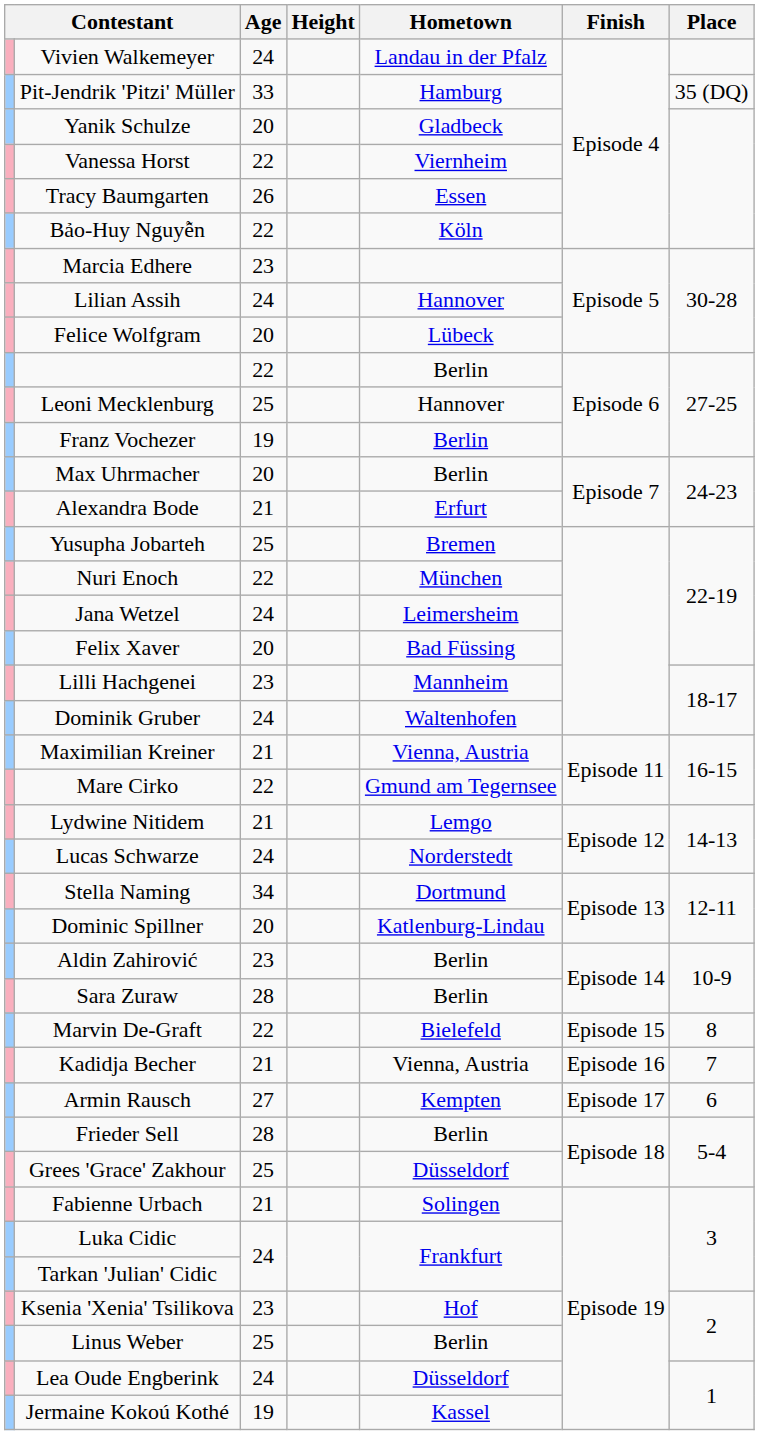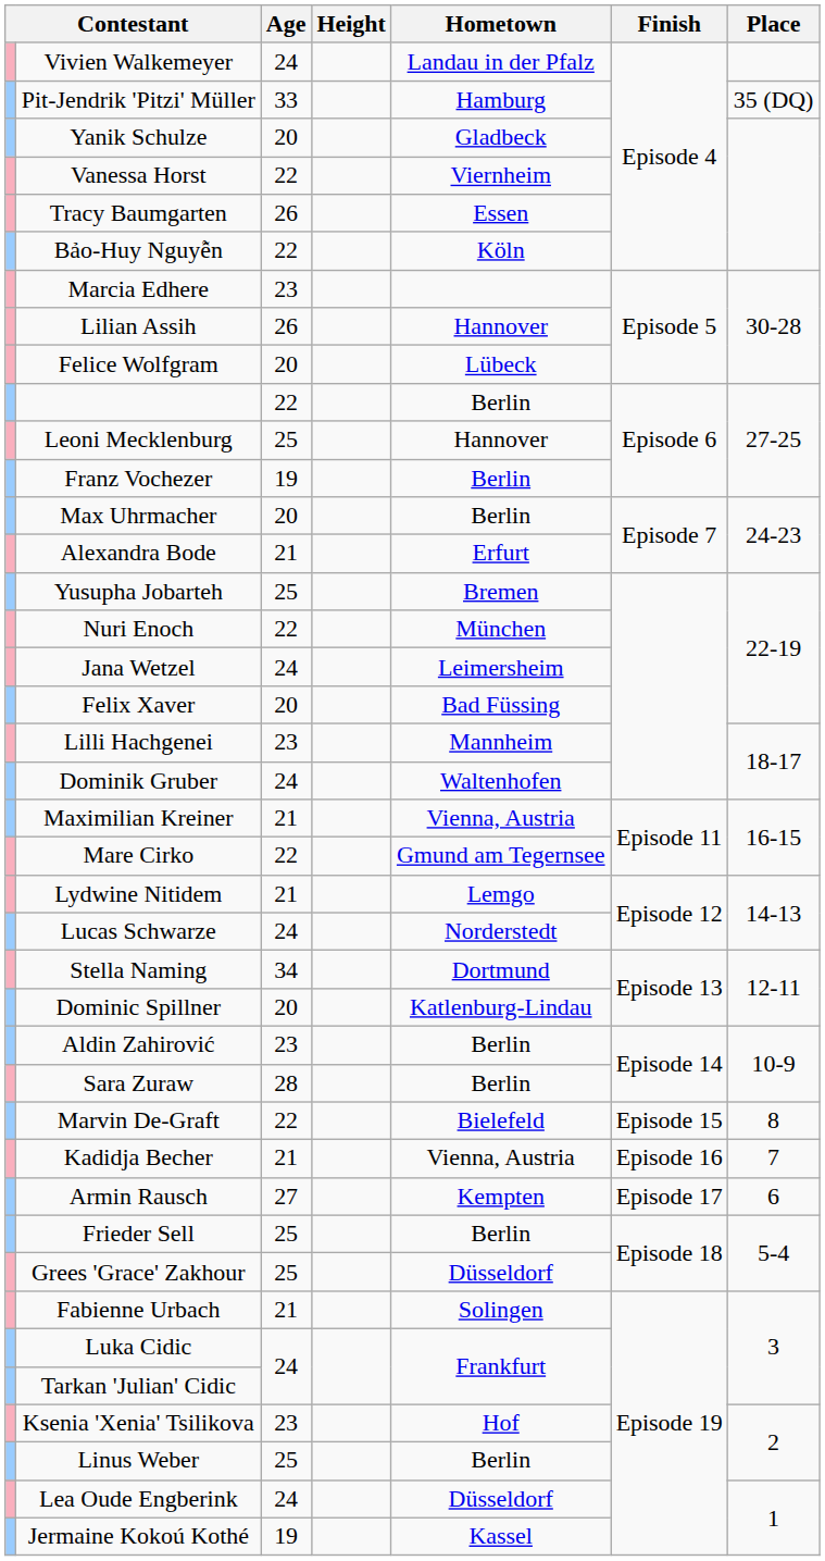Lilian Assih | Age: 24 -> 26
Frieder Sell | Age: 28 -> 25
